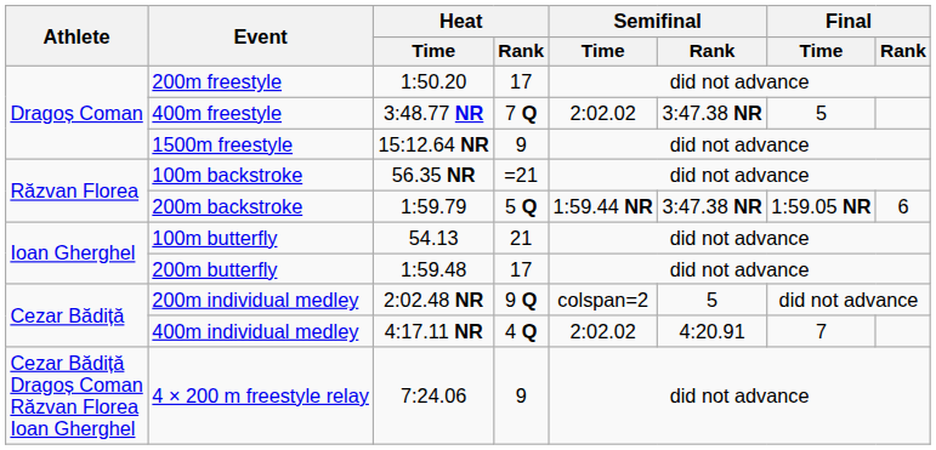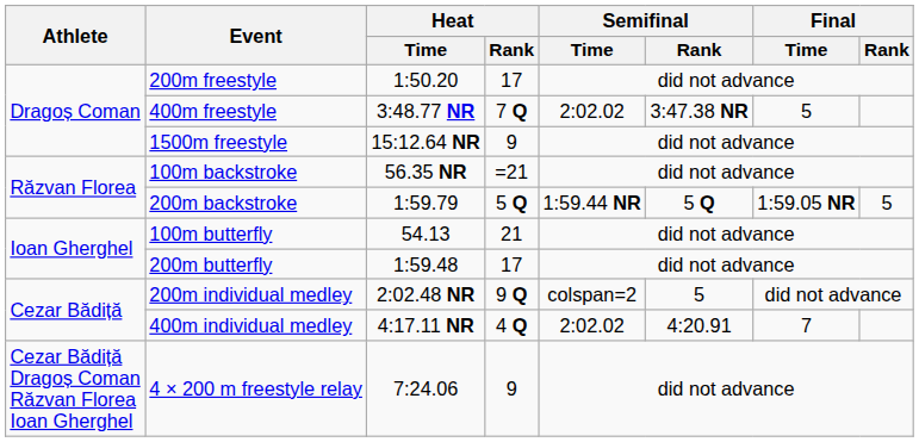200m backstroke | Semifinal / Rank: 3:47.38 NR -> 5 Q
200m backstroke | Final / Rank: 6 -> 5
